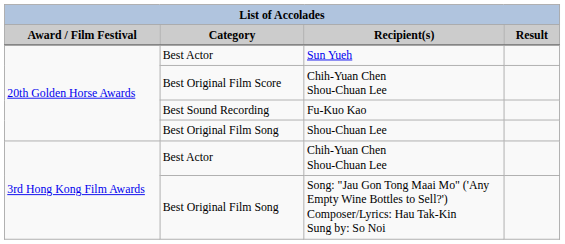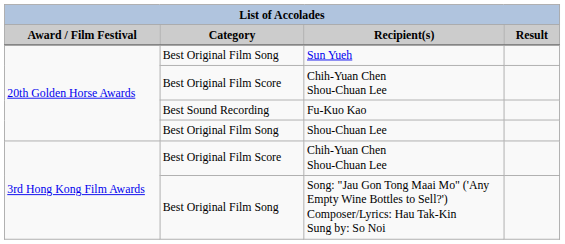Sun Yueh | Category: Best Actor -> Best Original Film Song
3rd Hong Kong Film Awards / Chih-Yuan Chen Shou-Chuan Lee | Category: Best Actor -> Best Original Film Score
